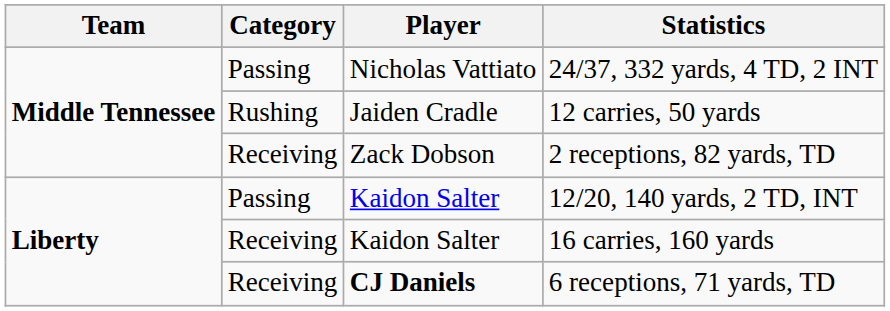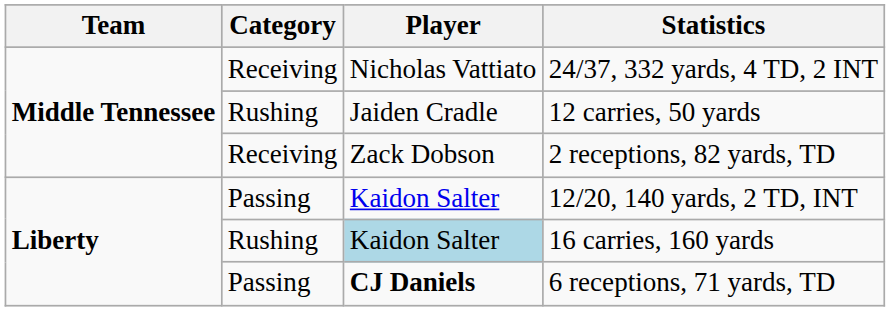24/37, 332 yards, 4 TD, 2 INT | Category: Passing -> Receiving
16 carries, 160 yards | Category: Receiving -> Rushing
16 carries, 160 yards | Player: no background -> lightblue background
6 receptions, 71 yards, TD | Category: Receiving -> Passing
